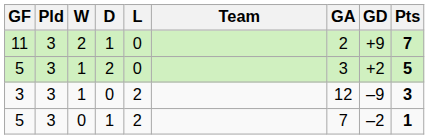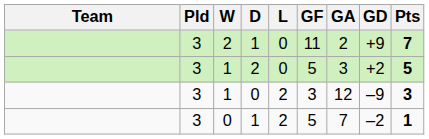columns swapped: Team <-> GF
